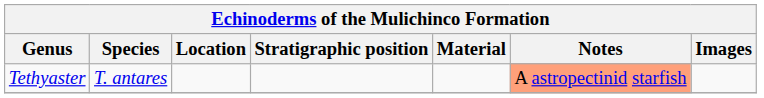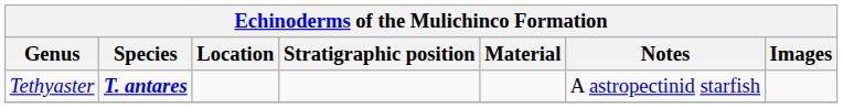Tethyaster | Species: normal -> bold
Tethyaster | Notes: lightsalmon background -> no background
